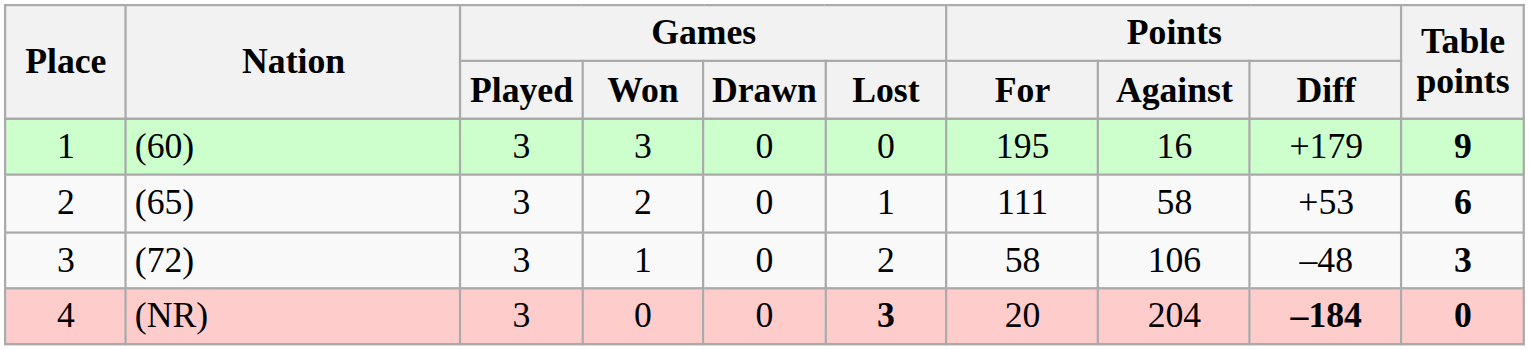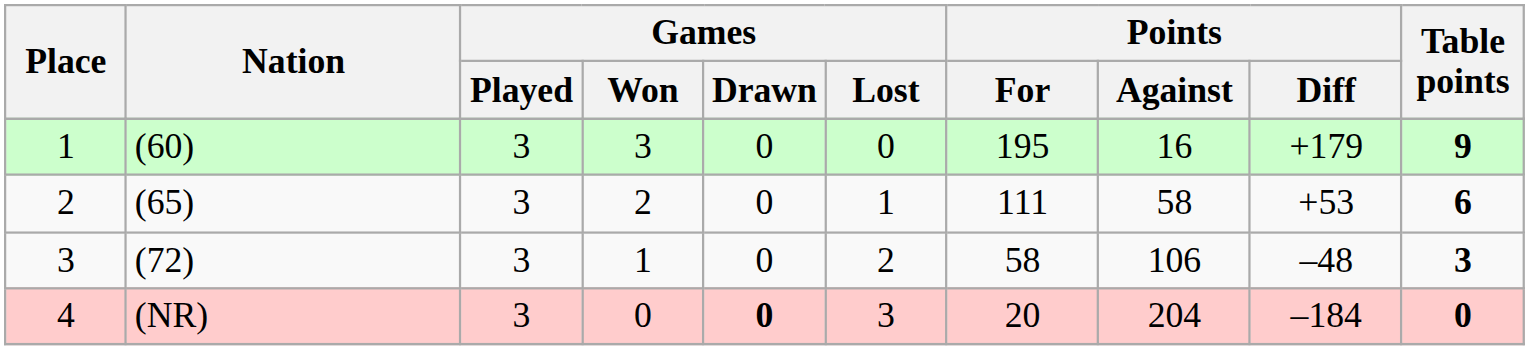4 | Games / Drawn: normal -> bold
4 | Games / Lost: bold -> normal
4 | Points / Diff: bold -> normal
